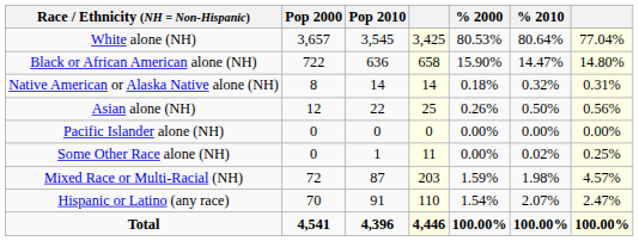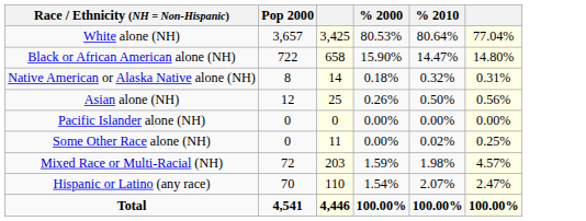- column: Pop 2010 | 3,545 | 636 | 14 | 22 | 0 | 1 | 87 | 91 | 4,396
